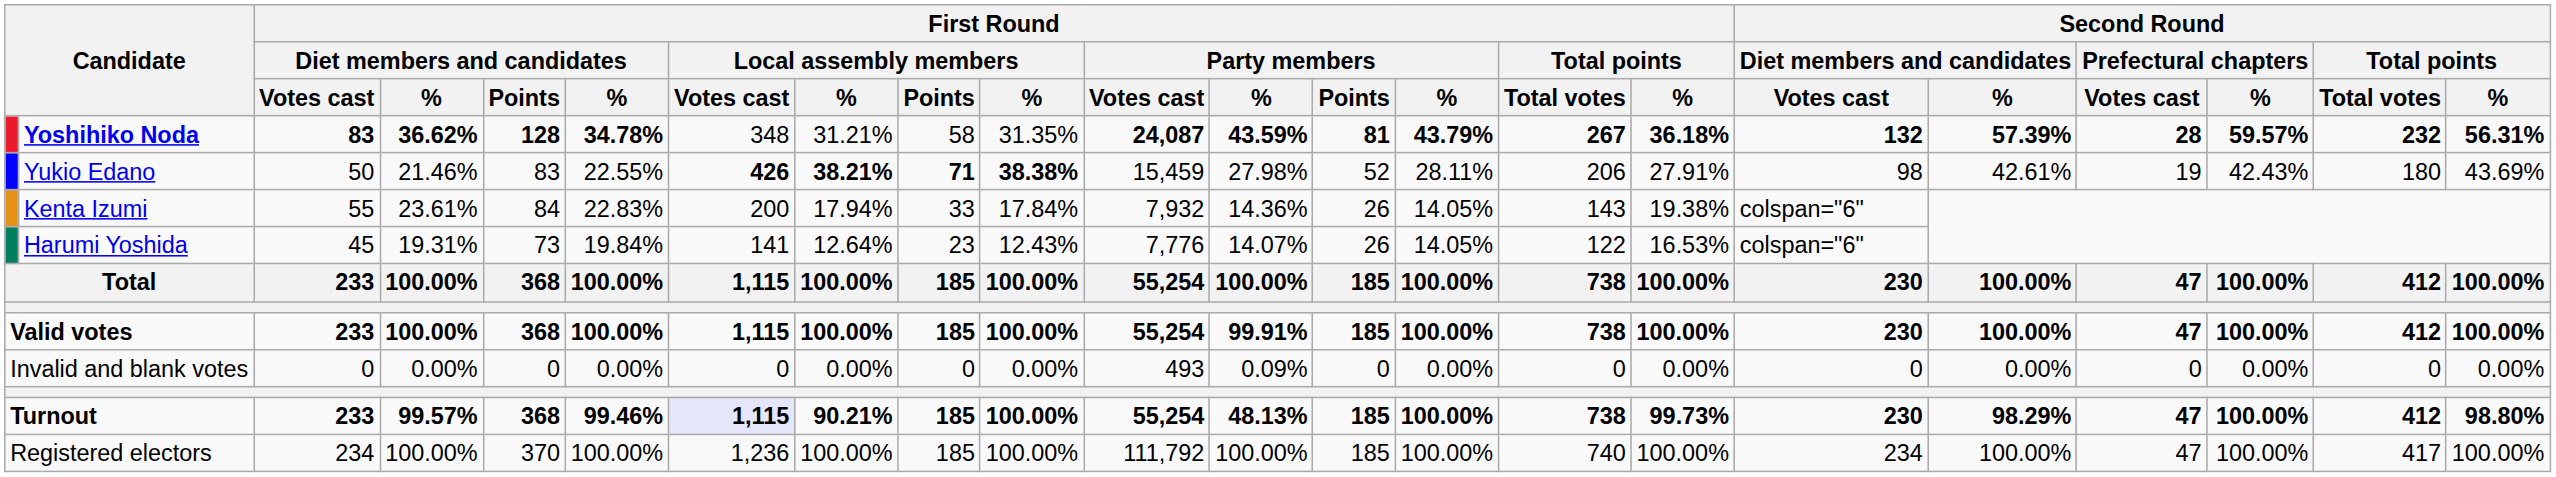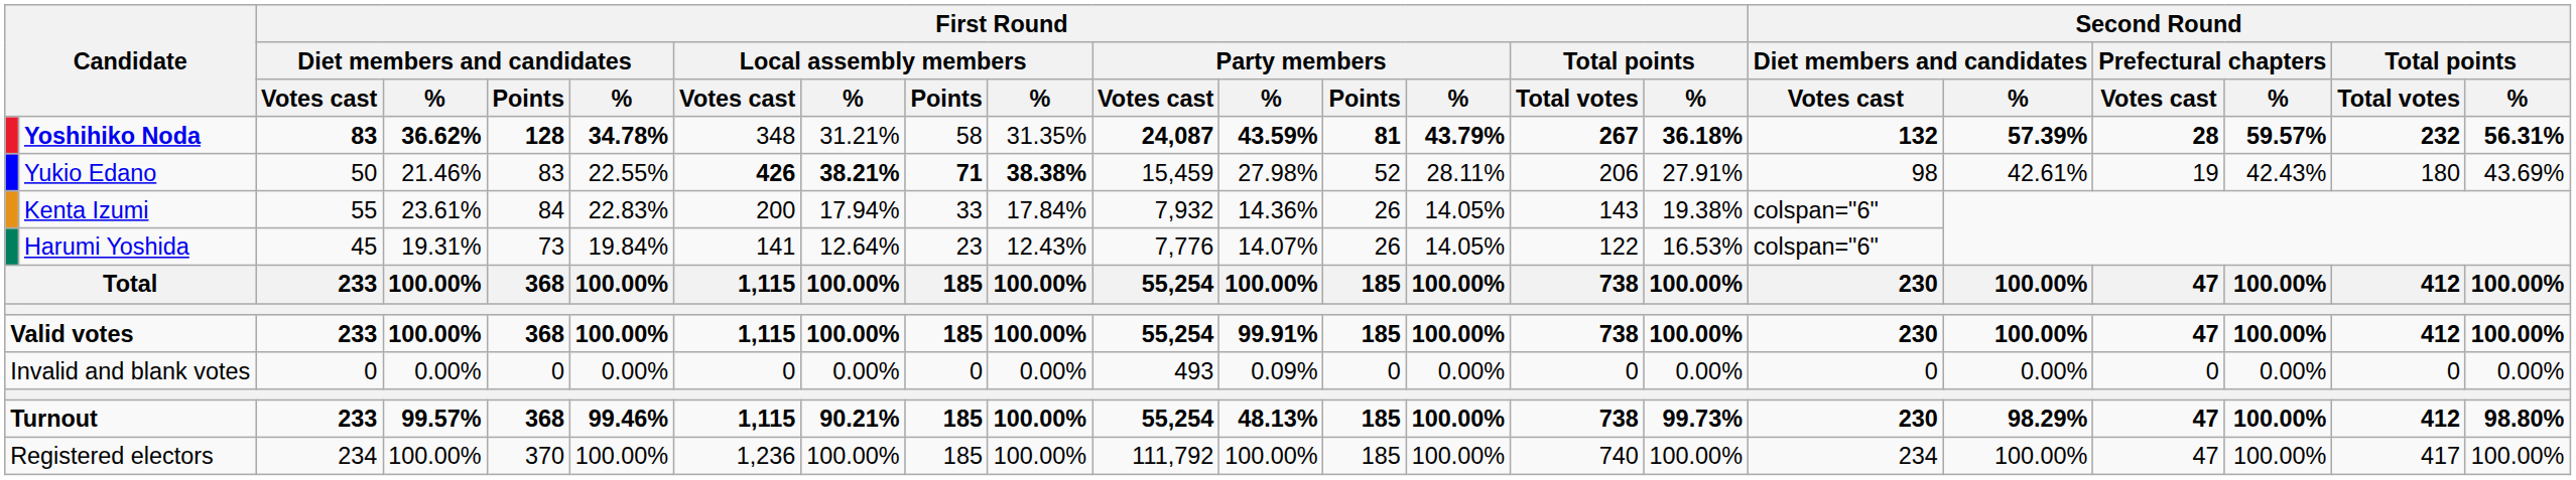Turnout | First Round / Local assembly members / Votes cast: lavender background -> no background
